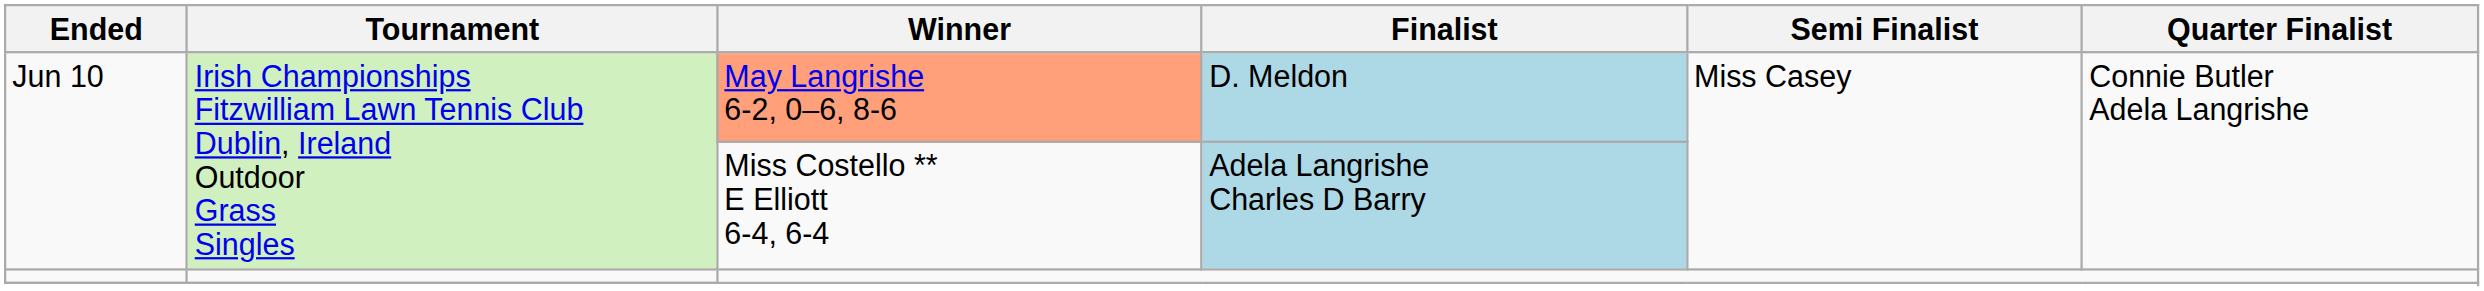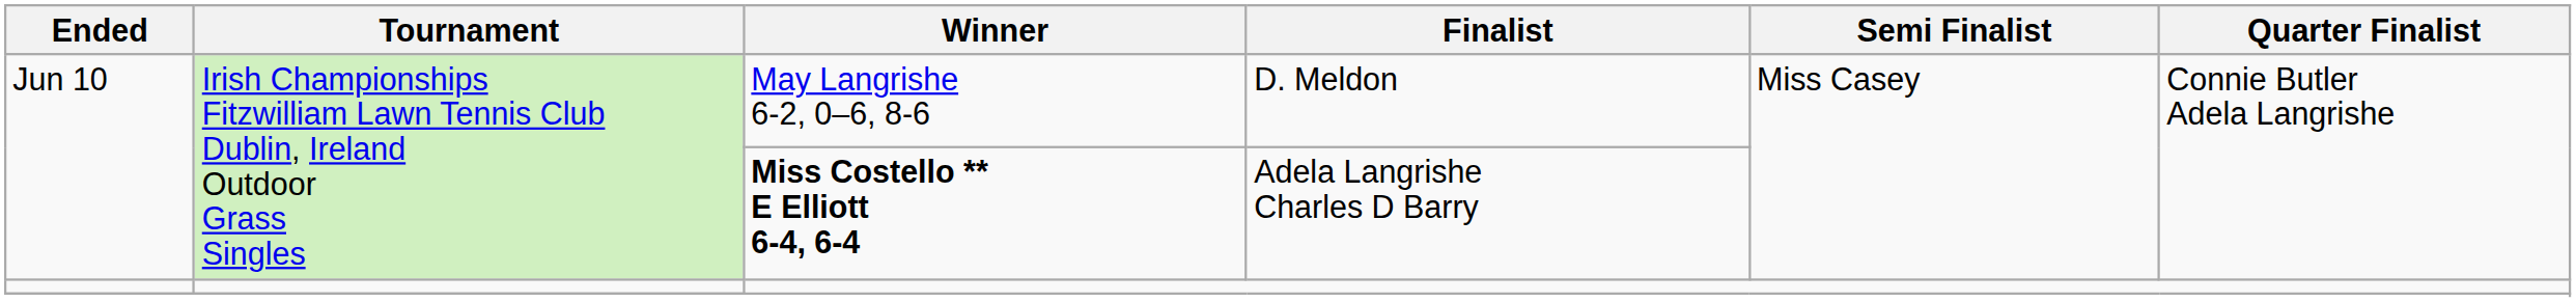May Langrishe 6-2, 0–6, 8-6 | Winner: lightsalmon background -> no background
May Langrishe 6-2, 0–6, 8-6 | Finalist: lightblue background -> no background
Miss Costello ** E Elliott 6-4, 6-4 | Winner: normal -> bold
Miss Costello ** E Elliott 6-4, 6-4 | Finalist: lightblue background -> no background
